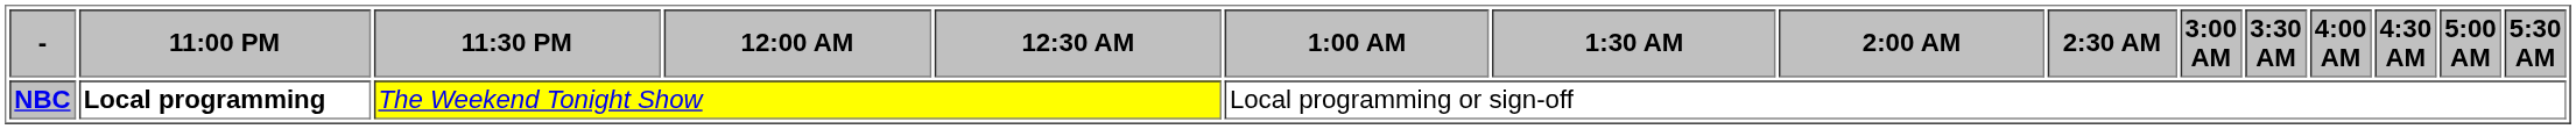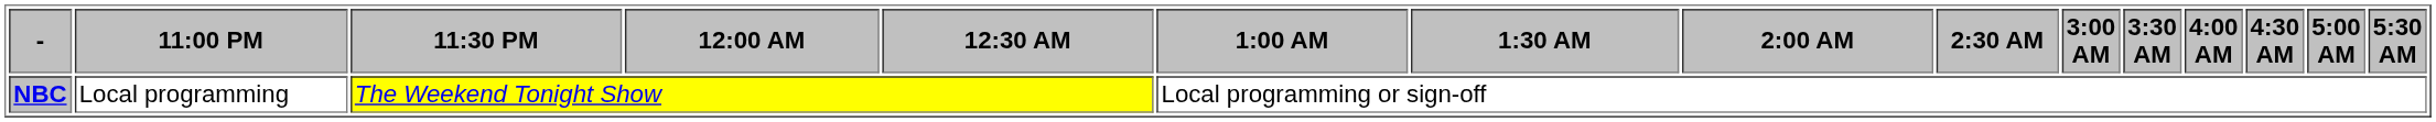NBC | 11:00 PM: bold -> normal
